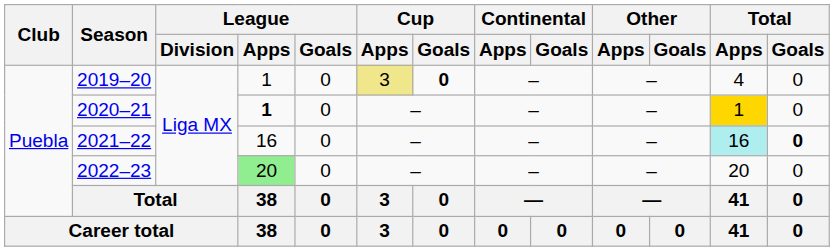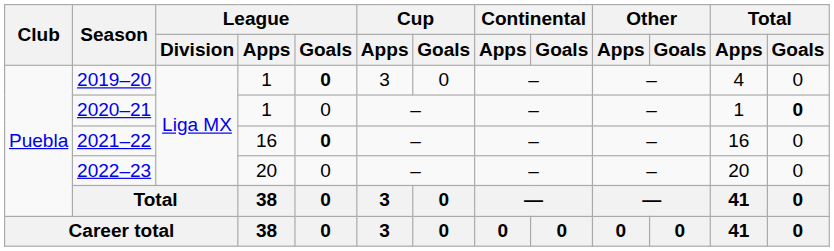2019–20 | League / Goals: normal -> bold
2019–20 | Cup / Apps: khaki background -> no background
2019–20 | Cup / Goals: bold -> normal
2020–21 | League / Apps: bold -> normal
2020–21 | Total / Apps: gold background -> no background
2020–21 | Total / Goals: normal -> bold
2021–22 | League / Goals: normal -> bold
2021–22 | Total / Apps: paleturquoise background -> no background
2021–22 | Total / Goals: bold -> normal
2022–23 | League / Apps: lightgreen background -> no background
